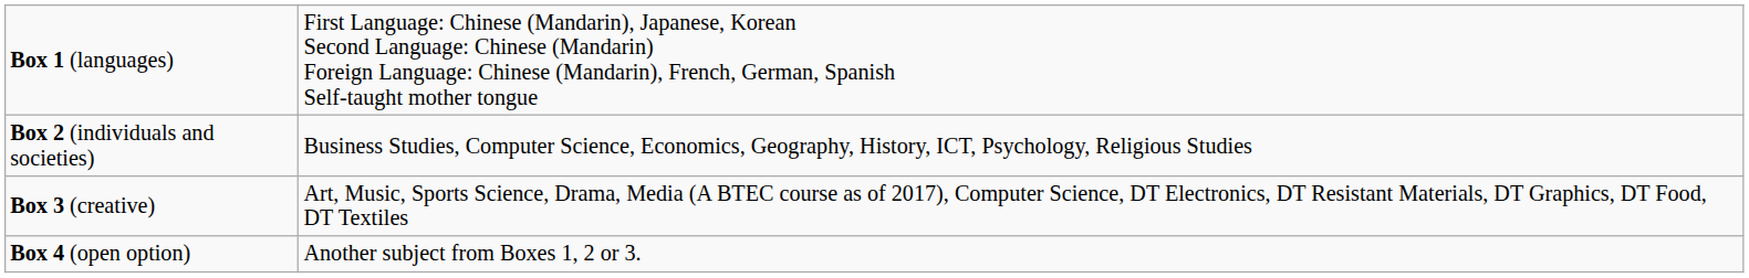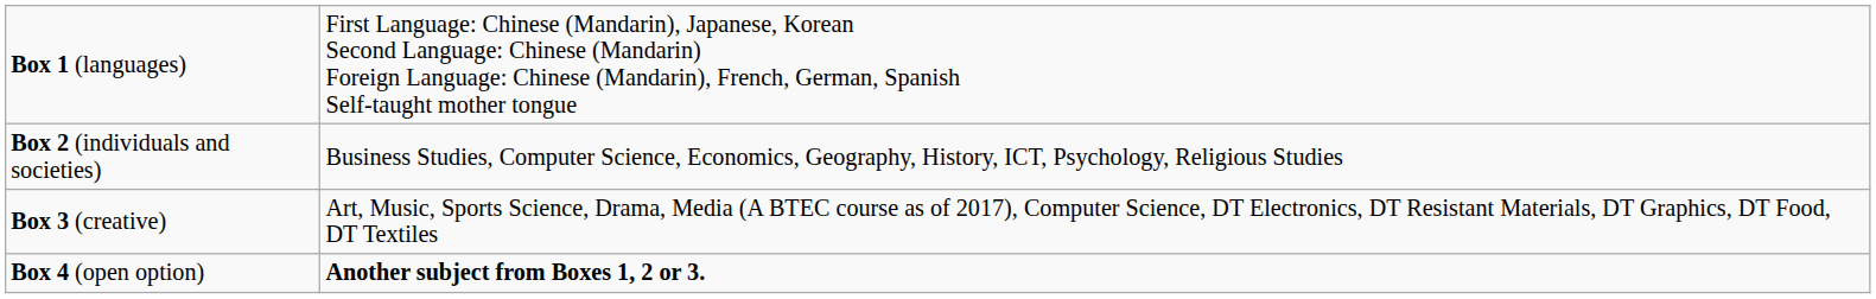Box 4 (open option) | column 2: normal -> bold
